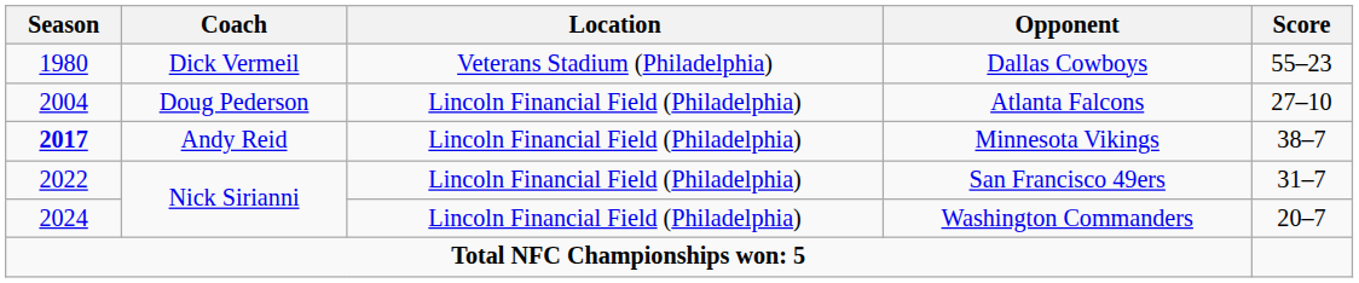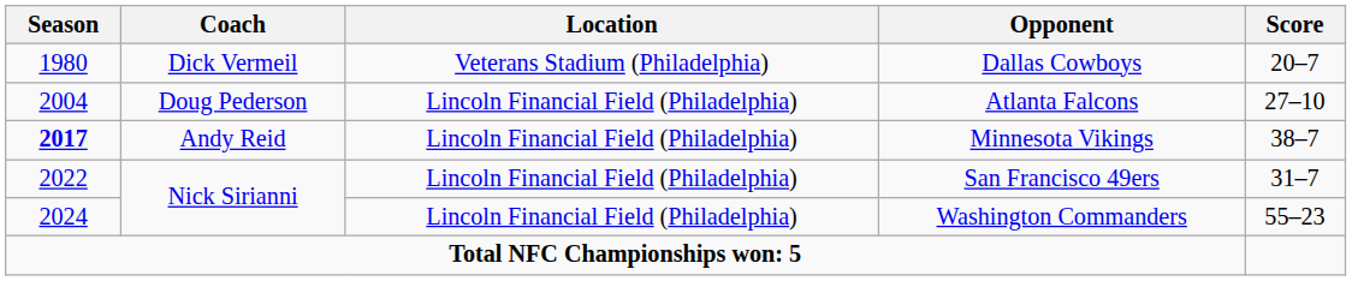Dallas Cowboys | Score: 55–23 -> 20–7
Washington Commanders | Score: 20–7 -> 55–23
